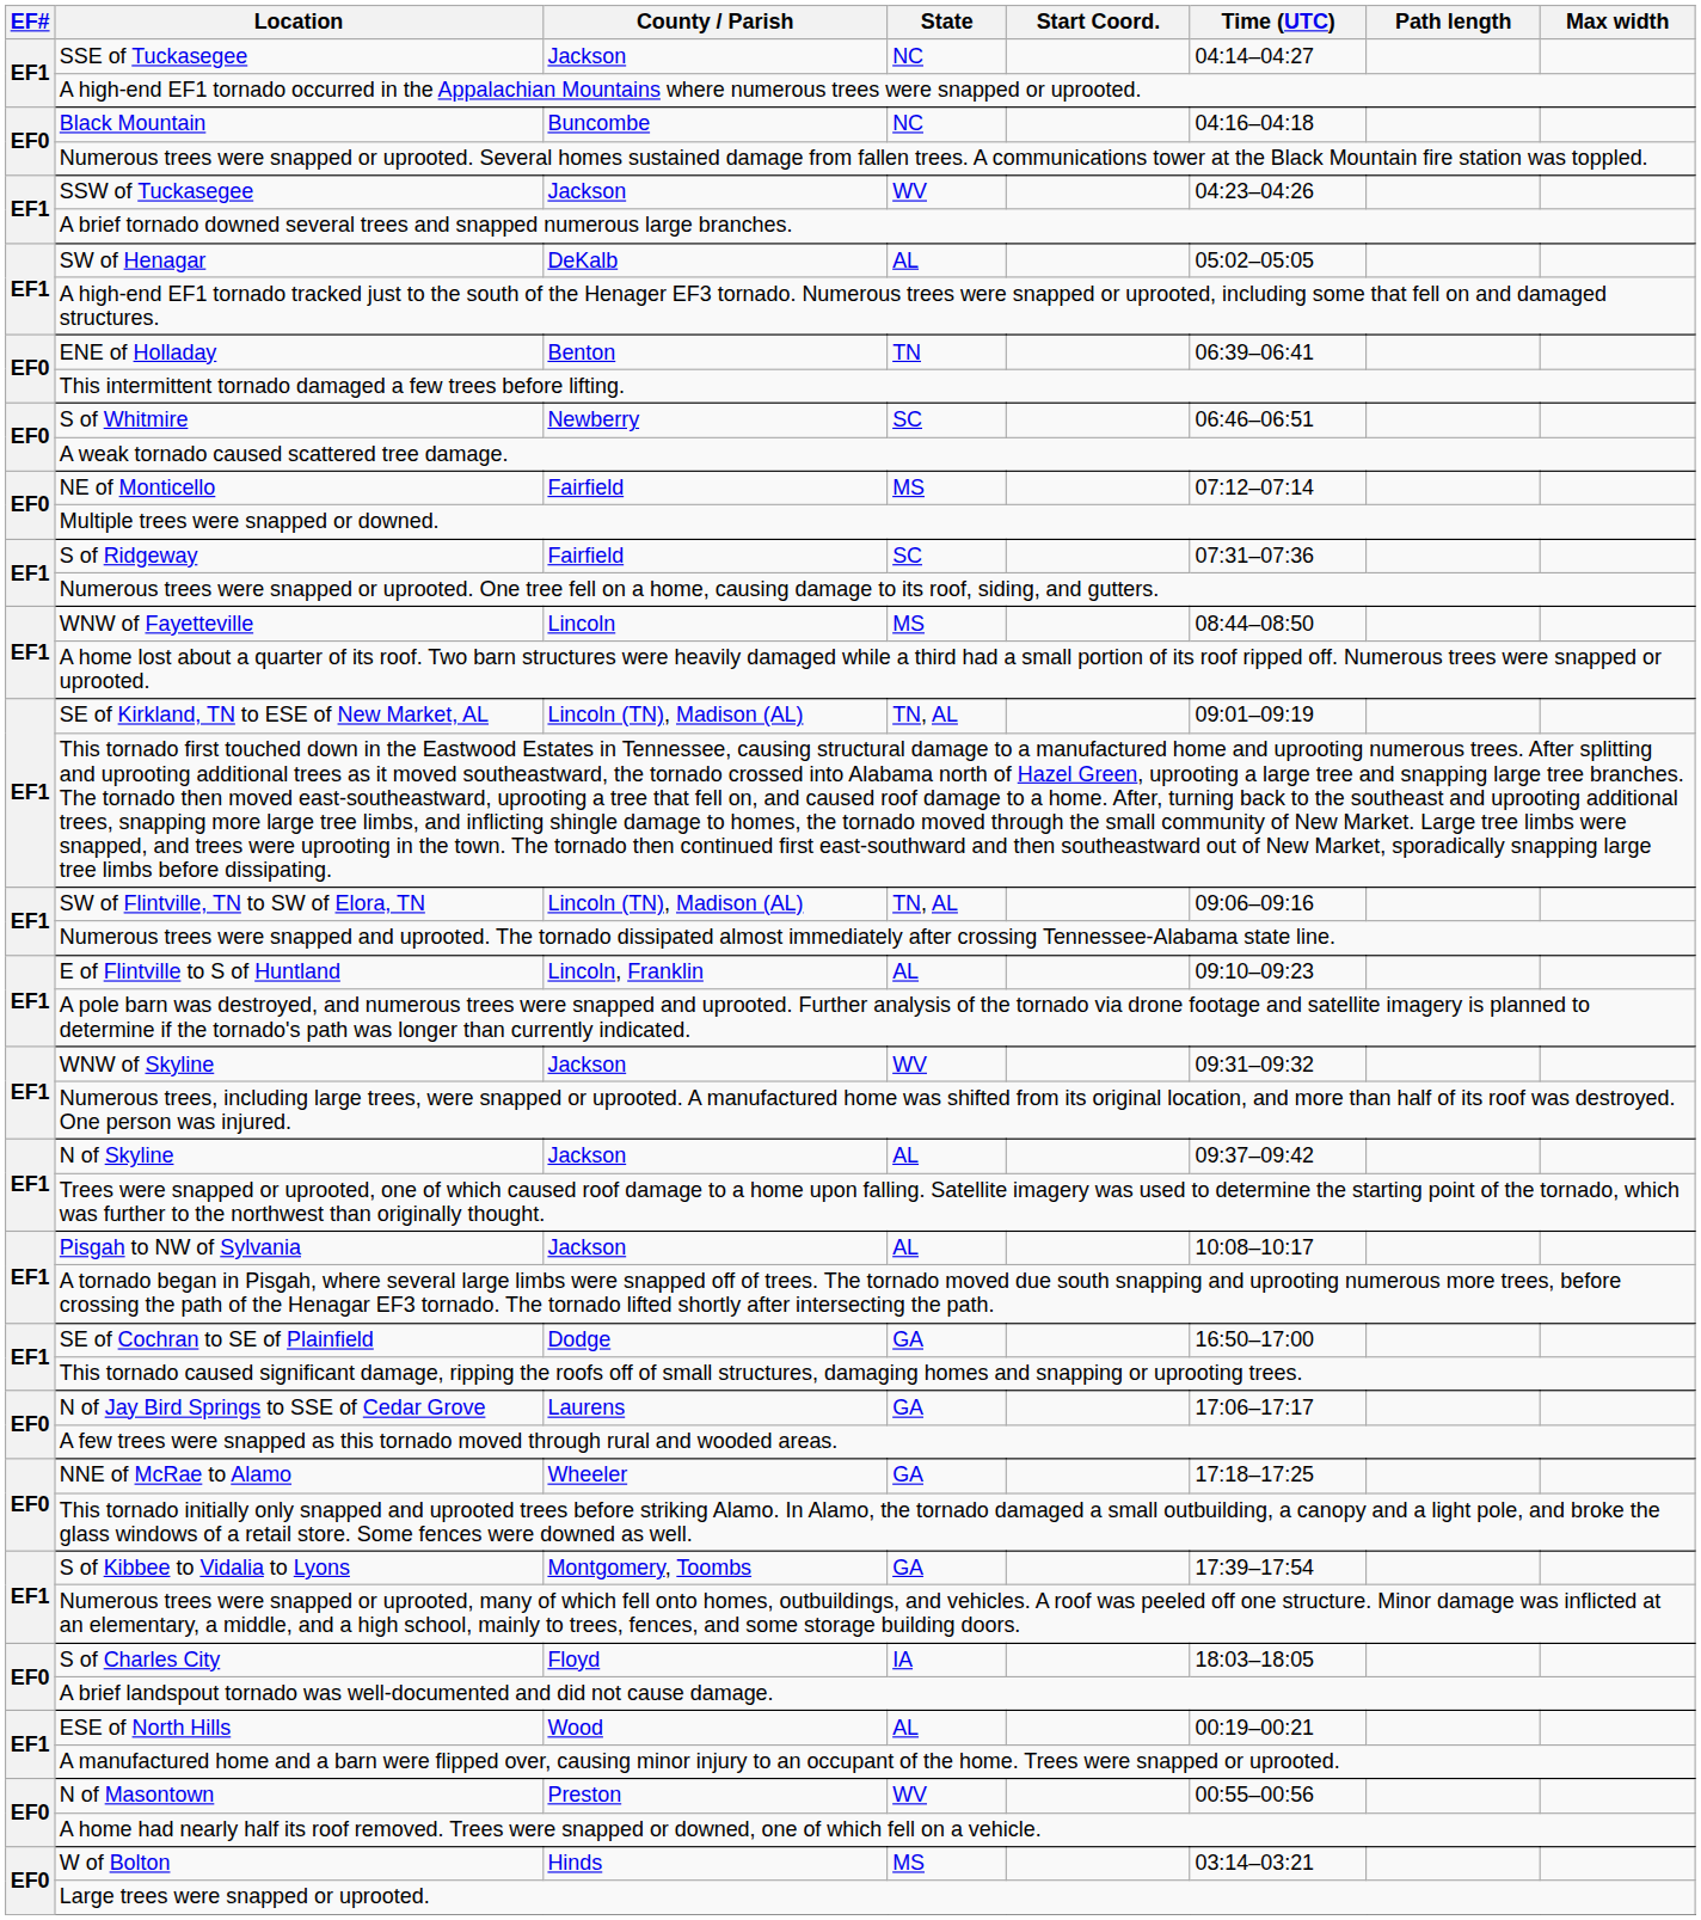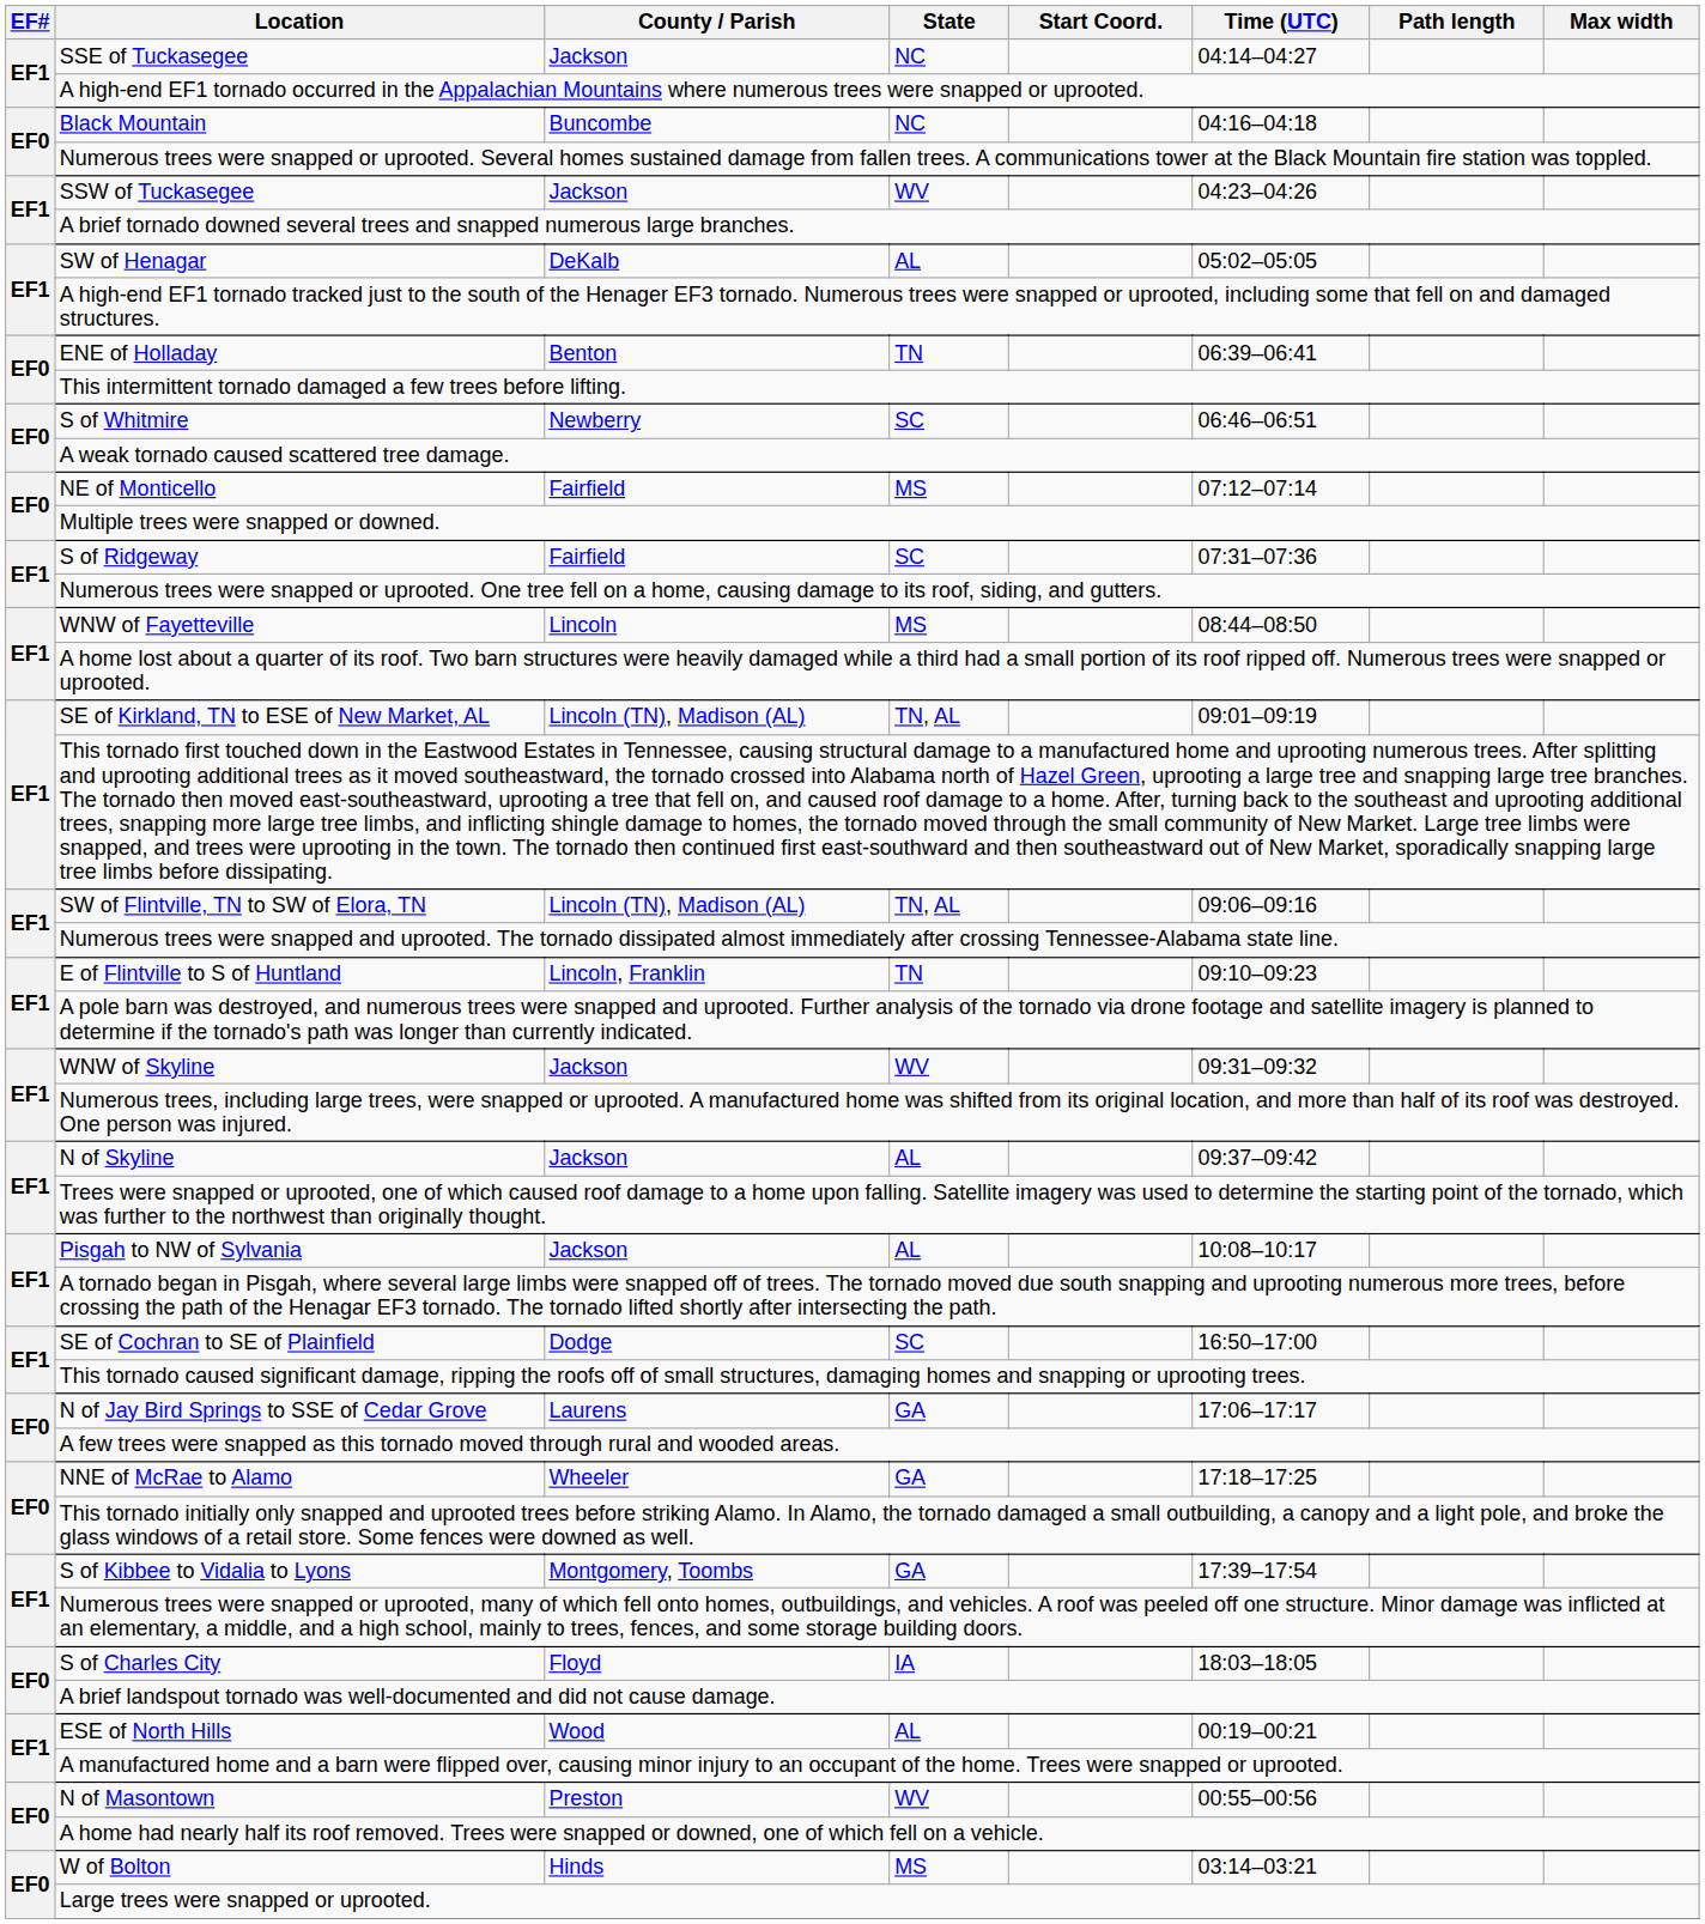E of Flintville to S of Huntland | State: AL -> TN
SE of Cochran to SE of Plainfield | State: GA -> SC
